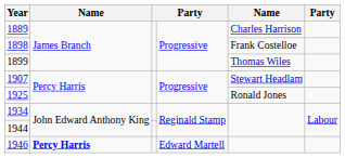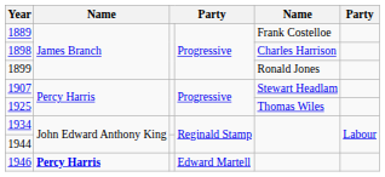1889 | column 5: Charles Harrison -> Frank Costelloe
1898 | column 5: Frank Costelloe -> Charles Harrison
1899 | column 5: Thomas Wiles -> Ronald Jones
1925 | column 5: Ronald Jones -> Thomas Wiles
